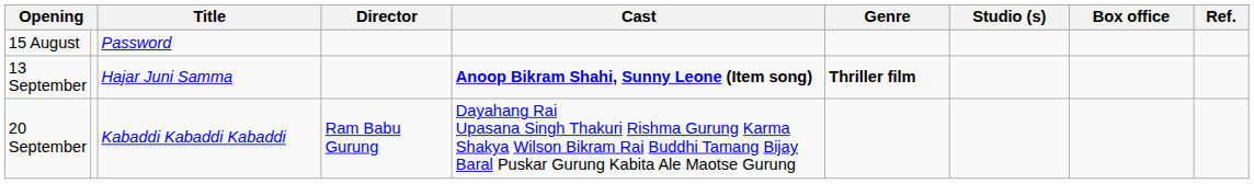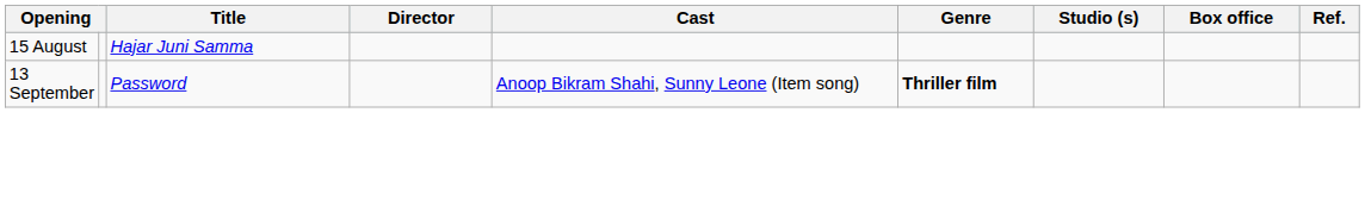15 August | Title: Password -> Hajar Juni Samma
13 September | Title: Hajar Juni Samma -> Password
13 September | Cast: bold -> normal
- row: 20 September | Kabaddi Kabaddi Kabaddi | Ram Babu Gurung | Dayahang Rai Upasana Singh Thakuri Rishma Gurung Karma Shakya Wilson Bikram Rai Buddhi Tamang Bijay Baral Puskar Gurung Kabita Ale Maotse Gurung
